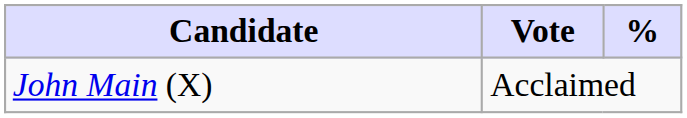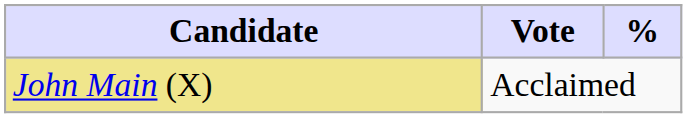John Main (X) | Candidate: no background -> khaki background
